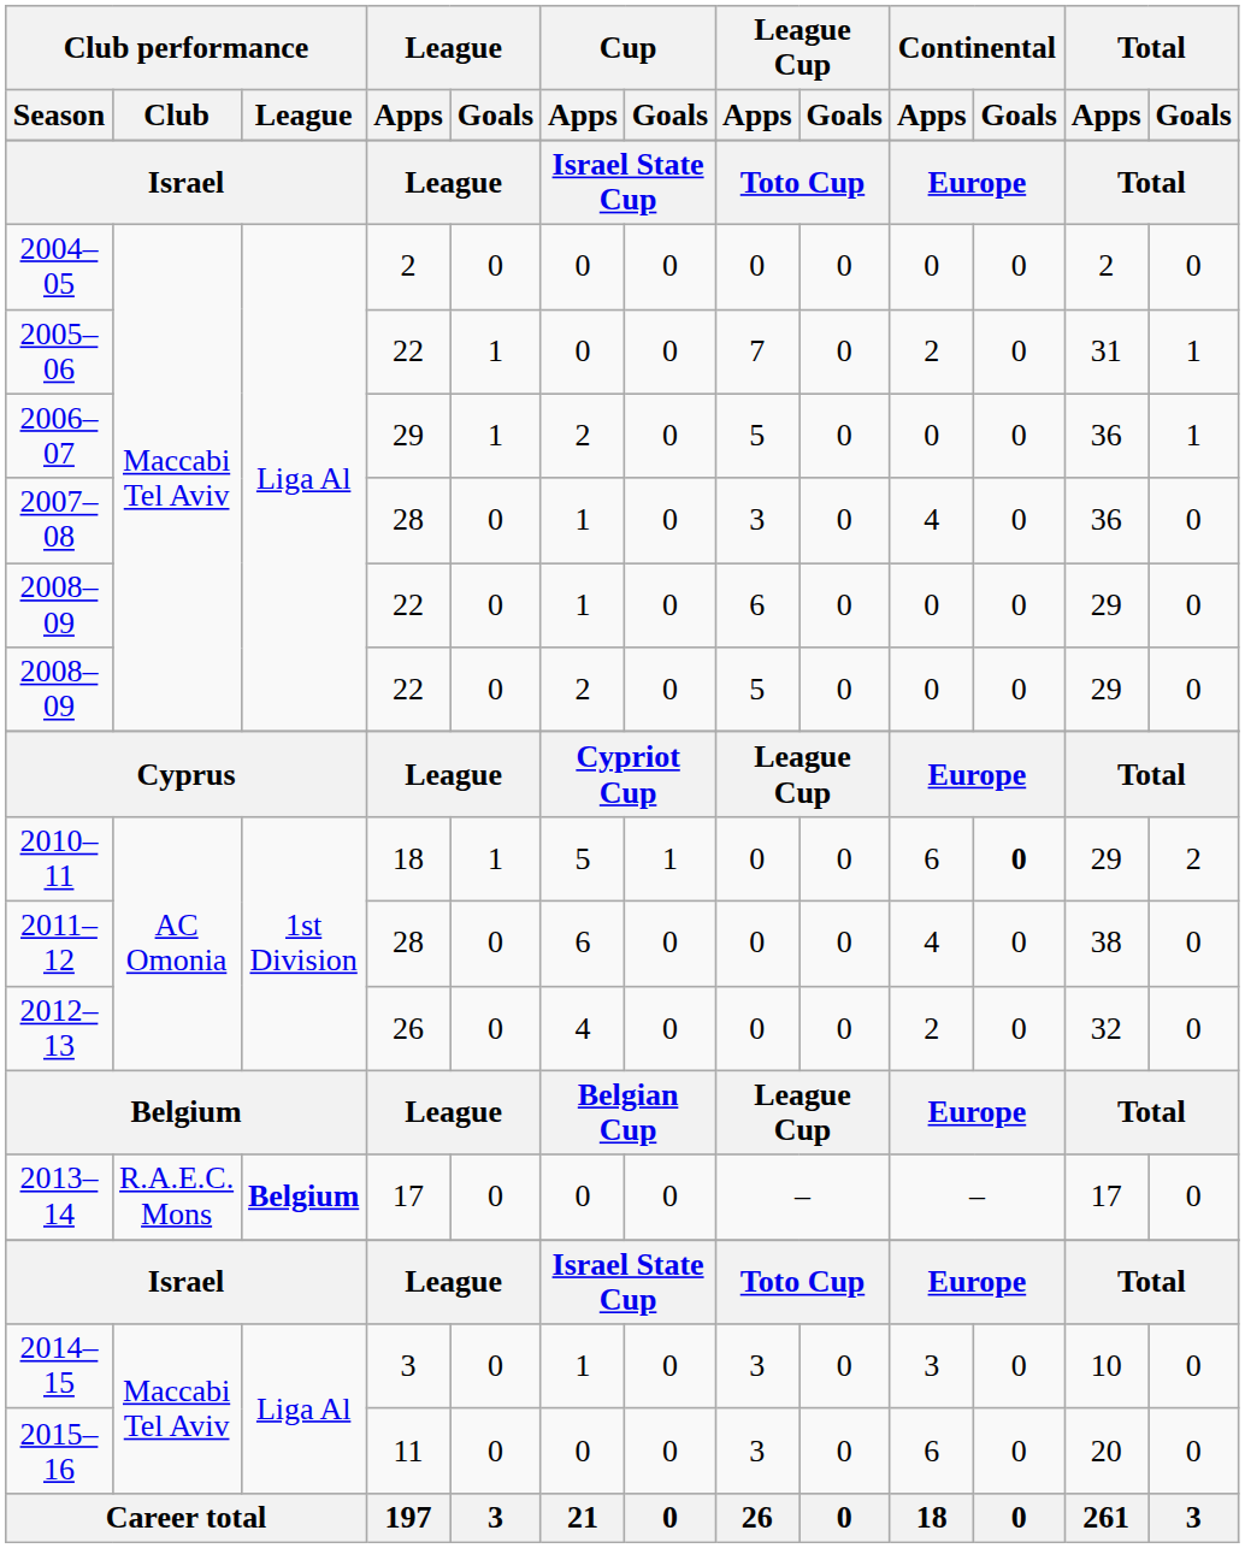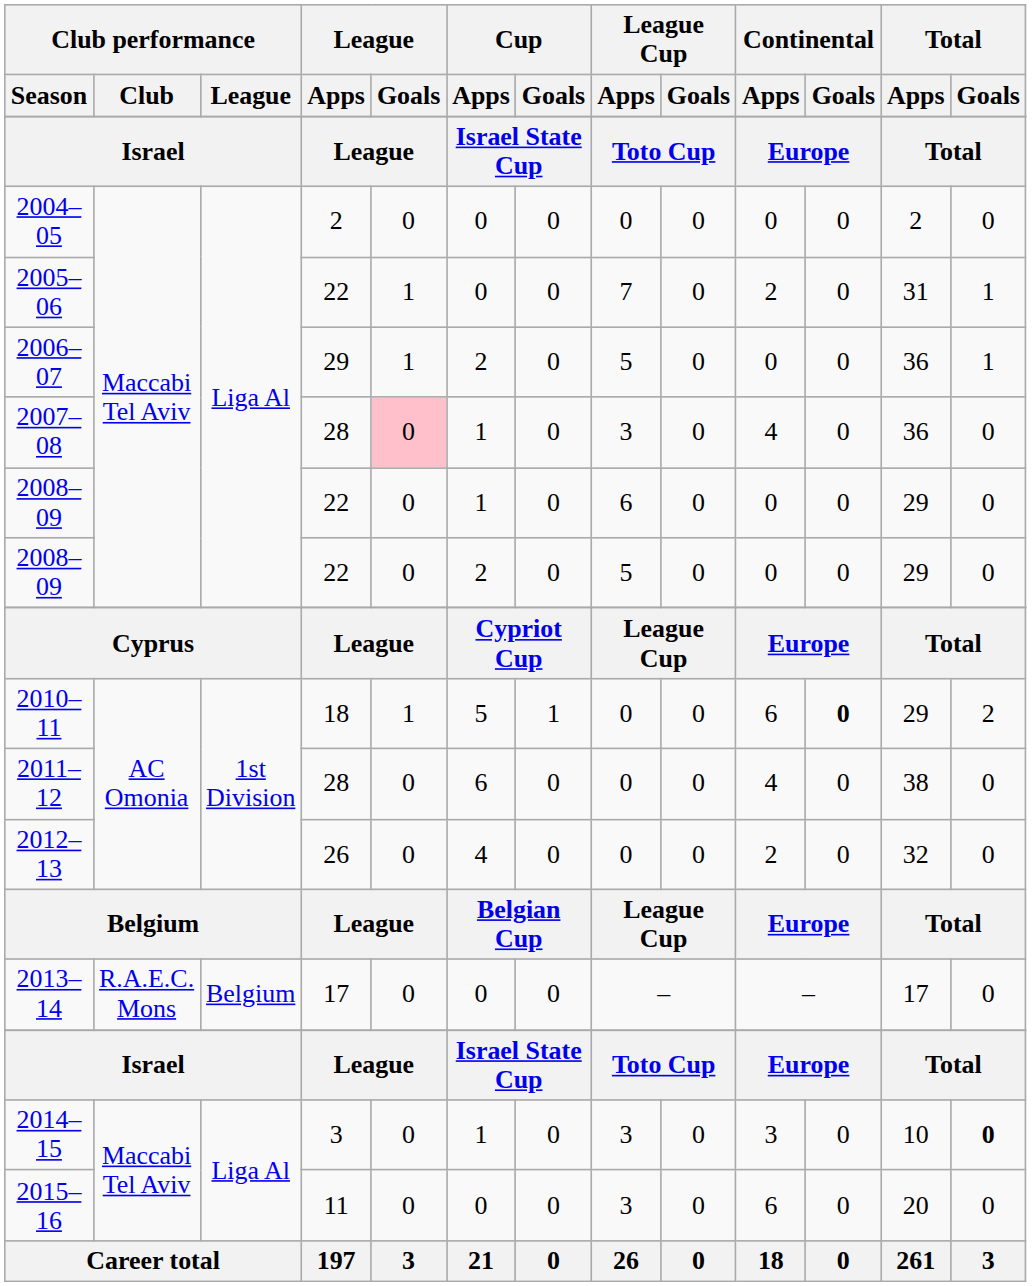2007–08 | League / Goals: no background -> pink background
2013–14 | Club performance / League: bold -> normal
2014–15 | Total / Goals: normal -> bold
